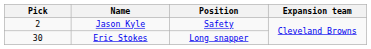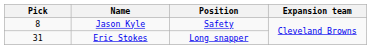Jason Kyle | Pick: 2 -> 8
Eric Stokes | Pick: 30 -> 31
